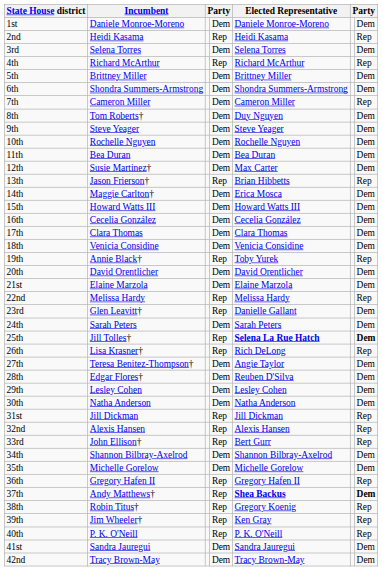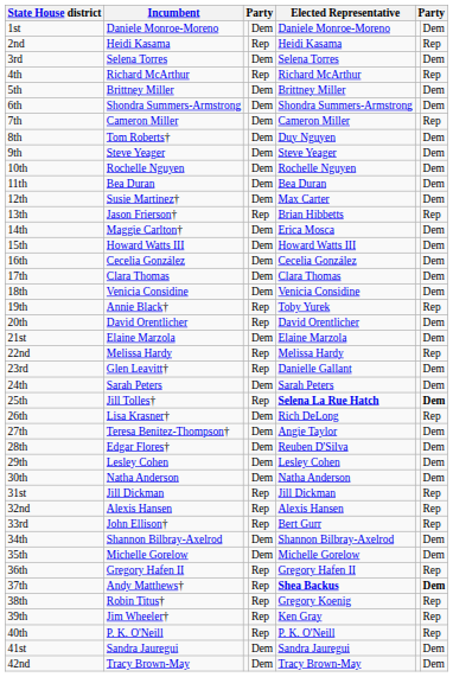20th | column 4: Dem -> Rep
26th | column 4: Rep -> Dem
